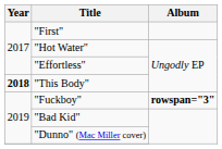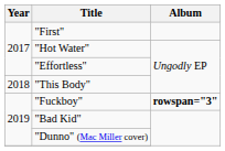"This Body" | Year: bold -> normal
